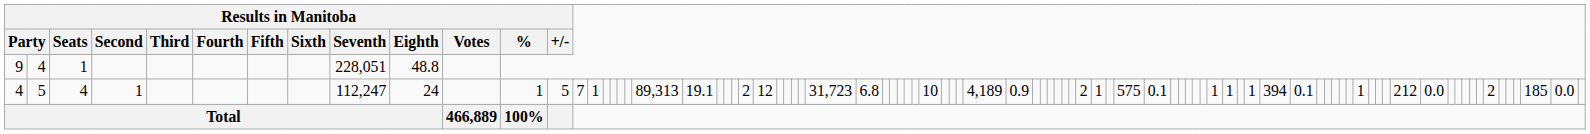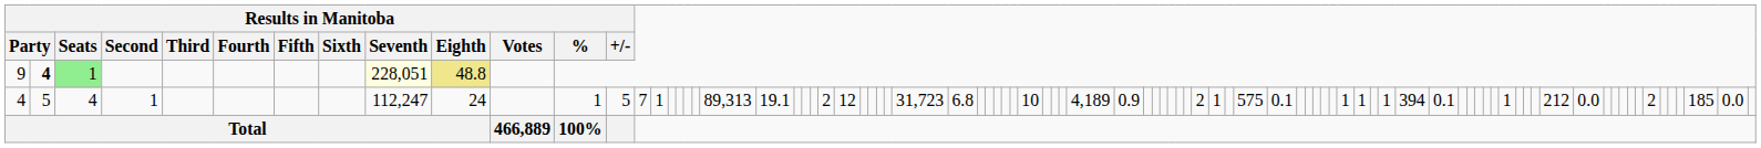9 | column 2: normal -> bold
9 | Results in Manitoba / Seats: no background -> lightgreen background
9 | Results in Manitoba / Seventh: no background -> lightyellow background
9 | Results in Manitoba / Eighth: no background -> khaki background
